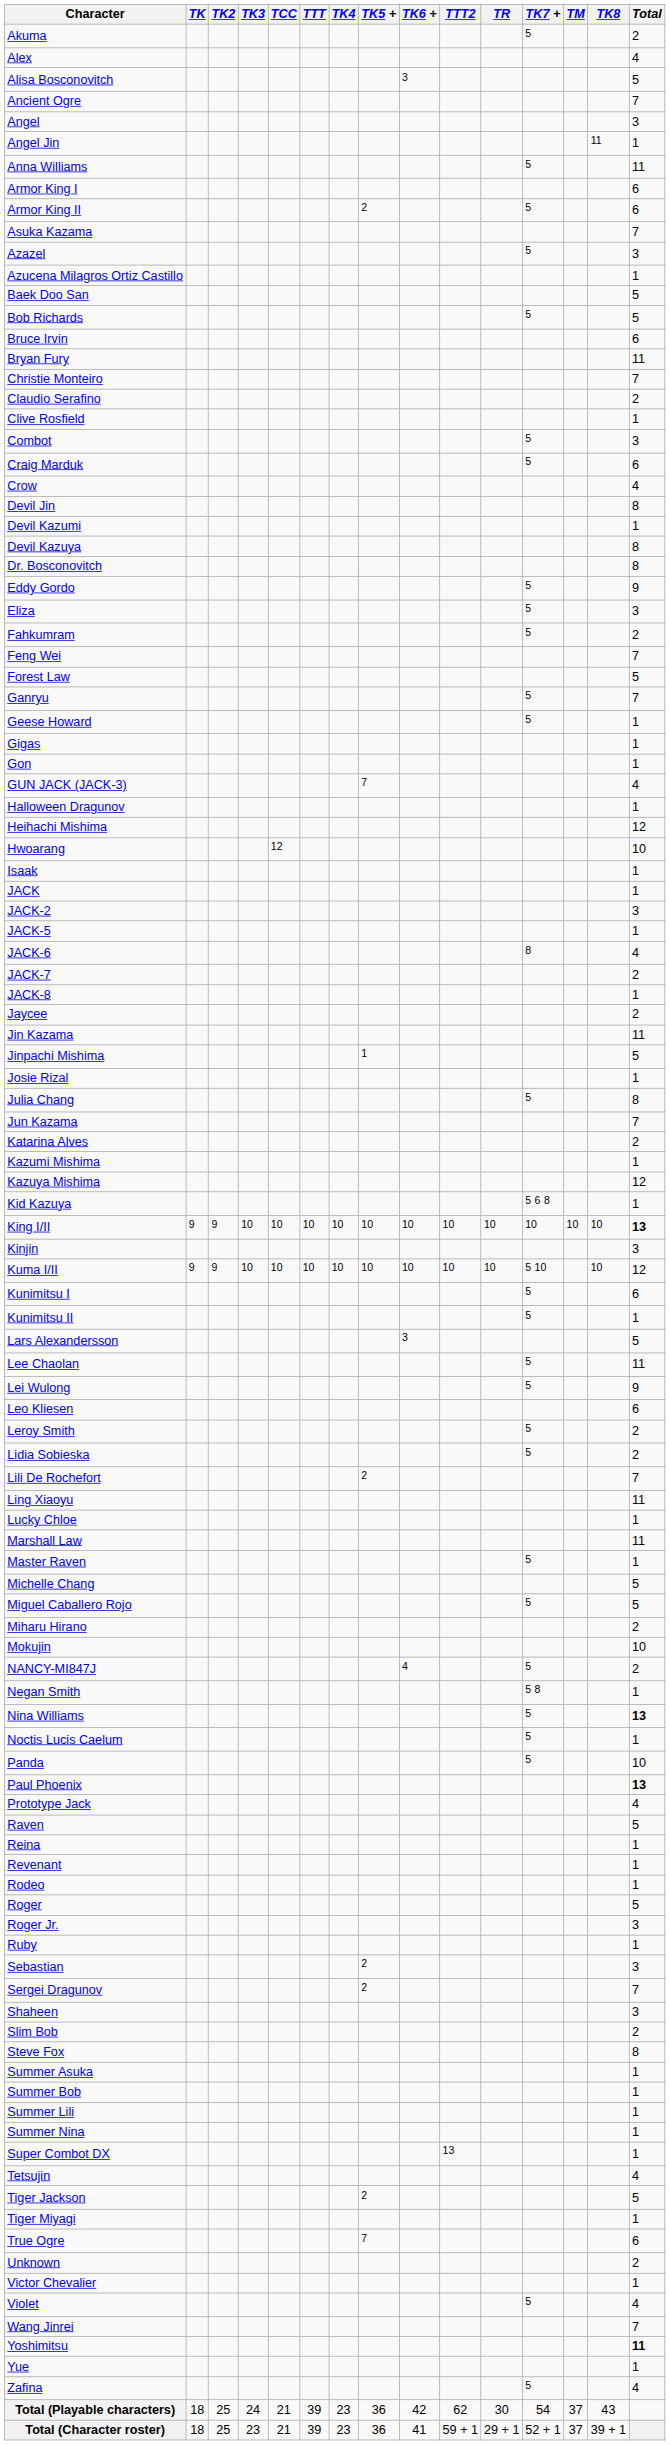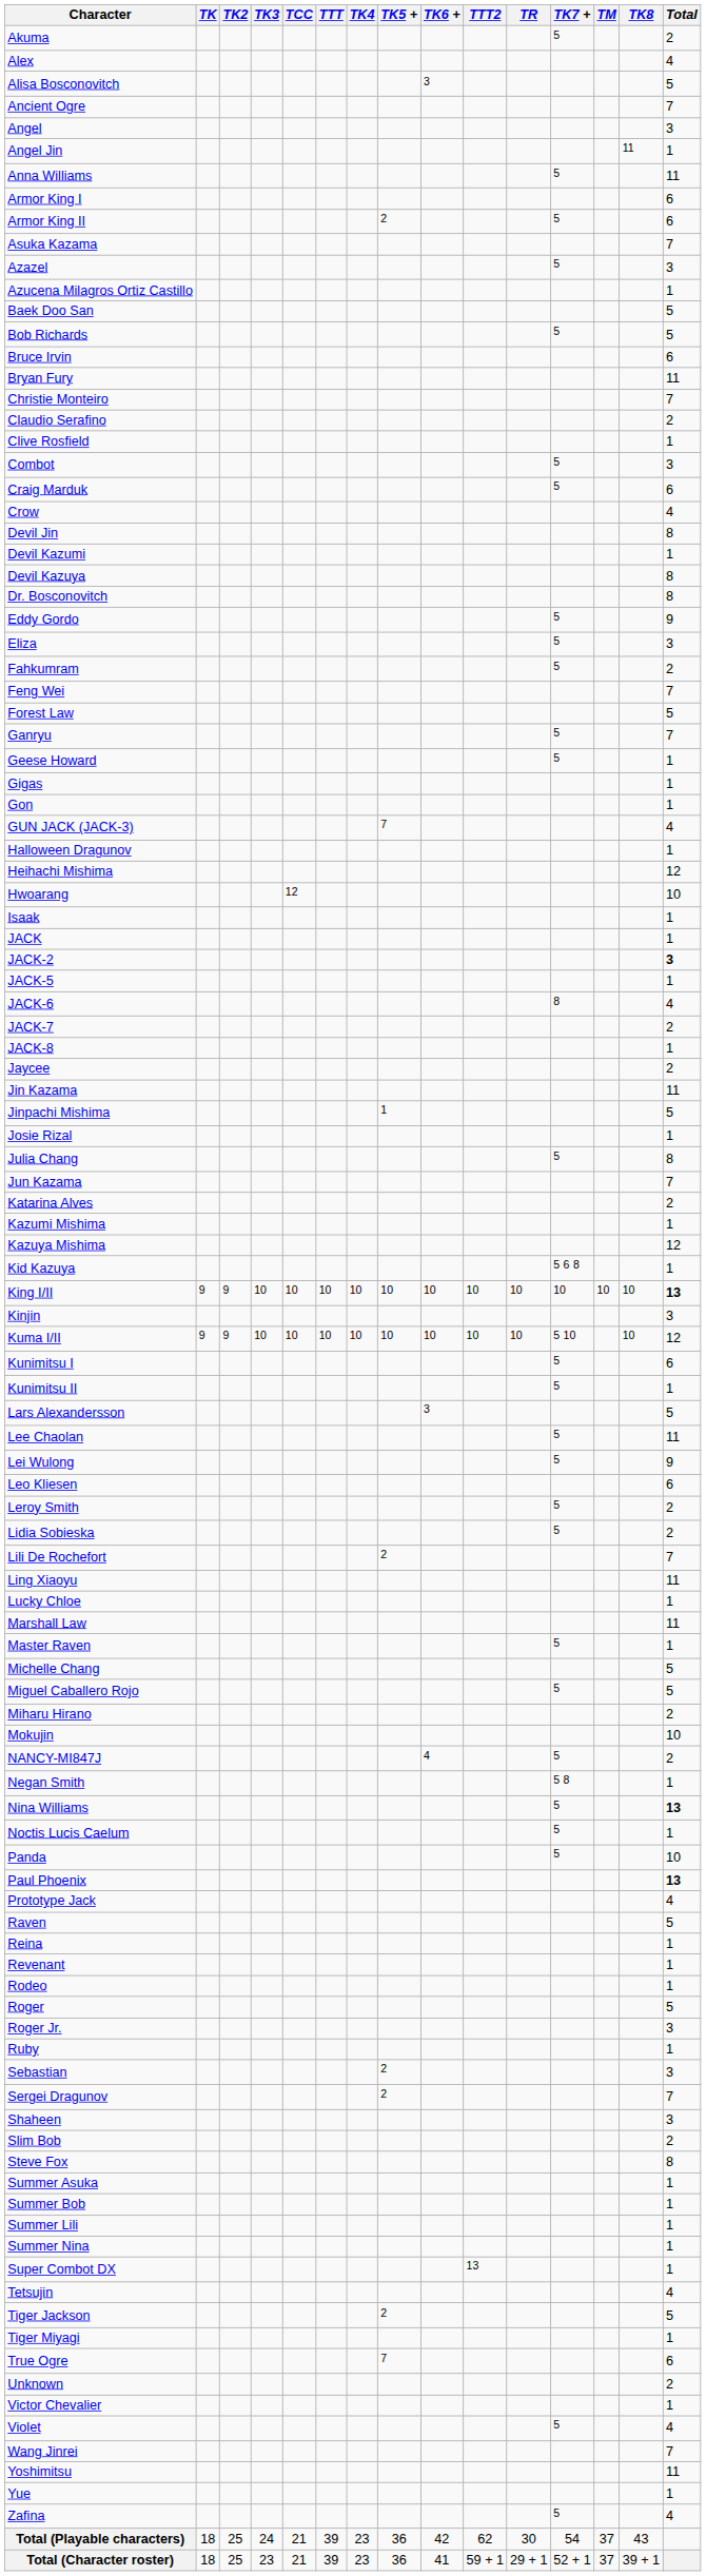JACK-2 | Total: normal -> bold
Yoshimitsu | Total: bold -> normal
